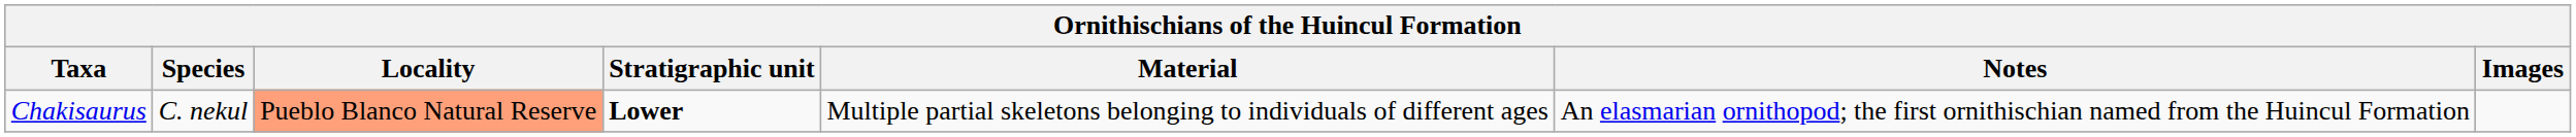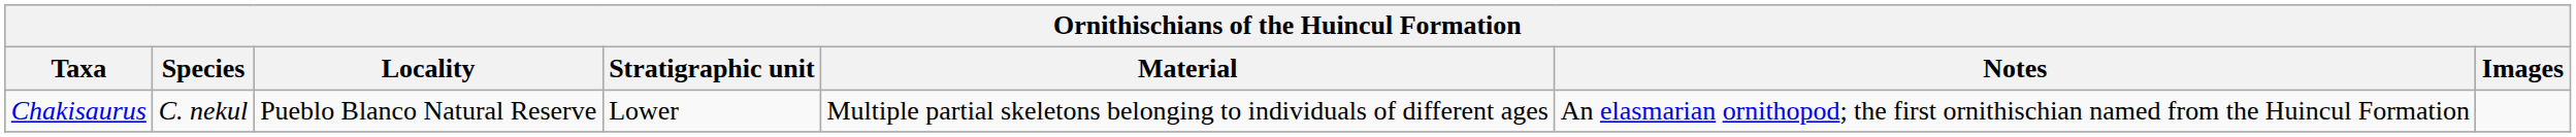Chakisaurus | Locality: lightsalmon background -> no background
Chakisaurus | Stratigraphic unit: bold -> normal
